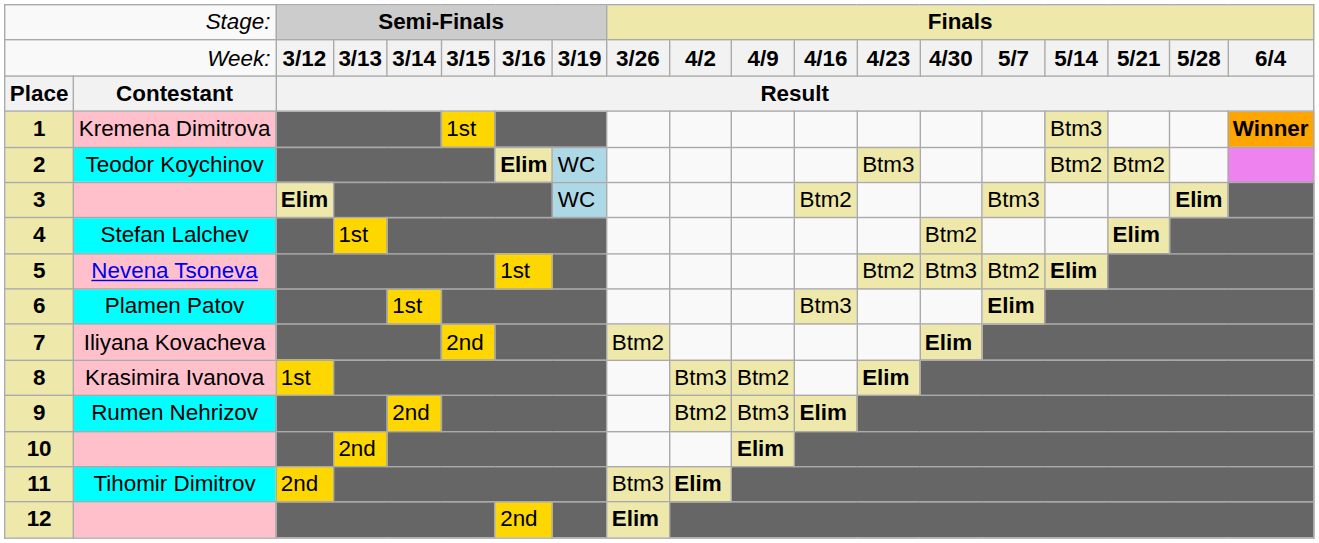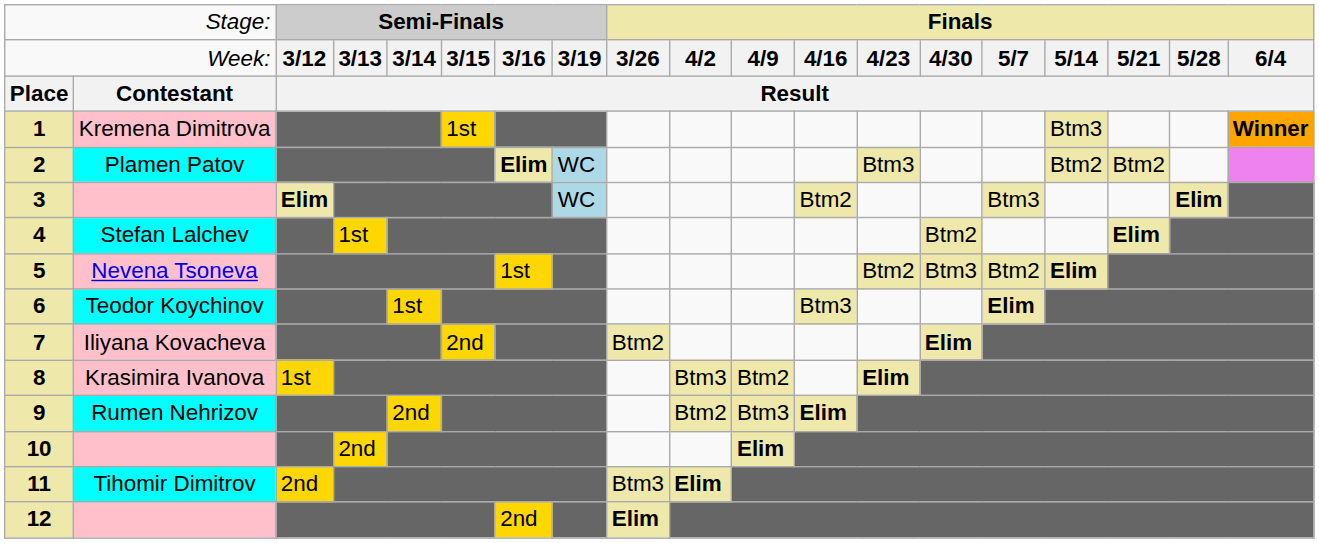2 | column 2: Teodor Koychinov -> Plamen Patov
6 | column 2: Plamen Patov -> Teodor Koychinov
